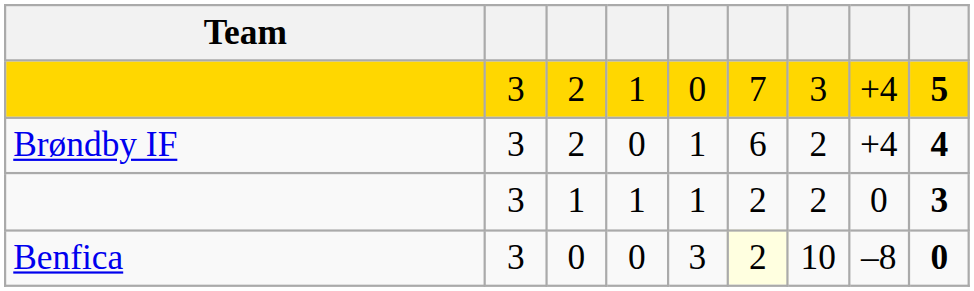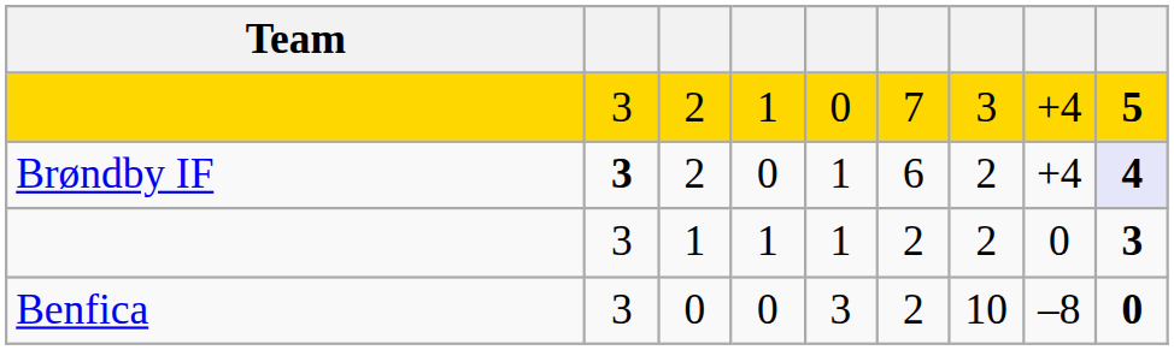Brøndby IF | column 2: normal -> bold
Brøndby IF | column 9: no background -> lavender background
Benfica | column 6: lightyellow background -> no background
